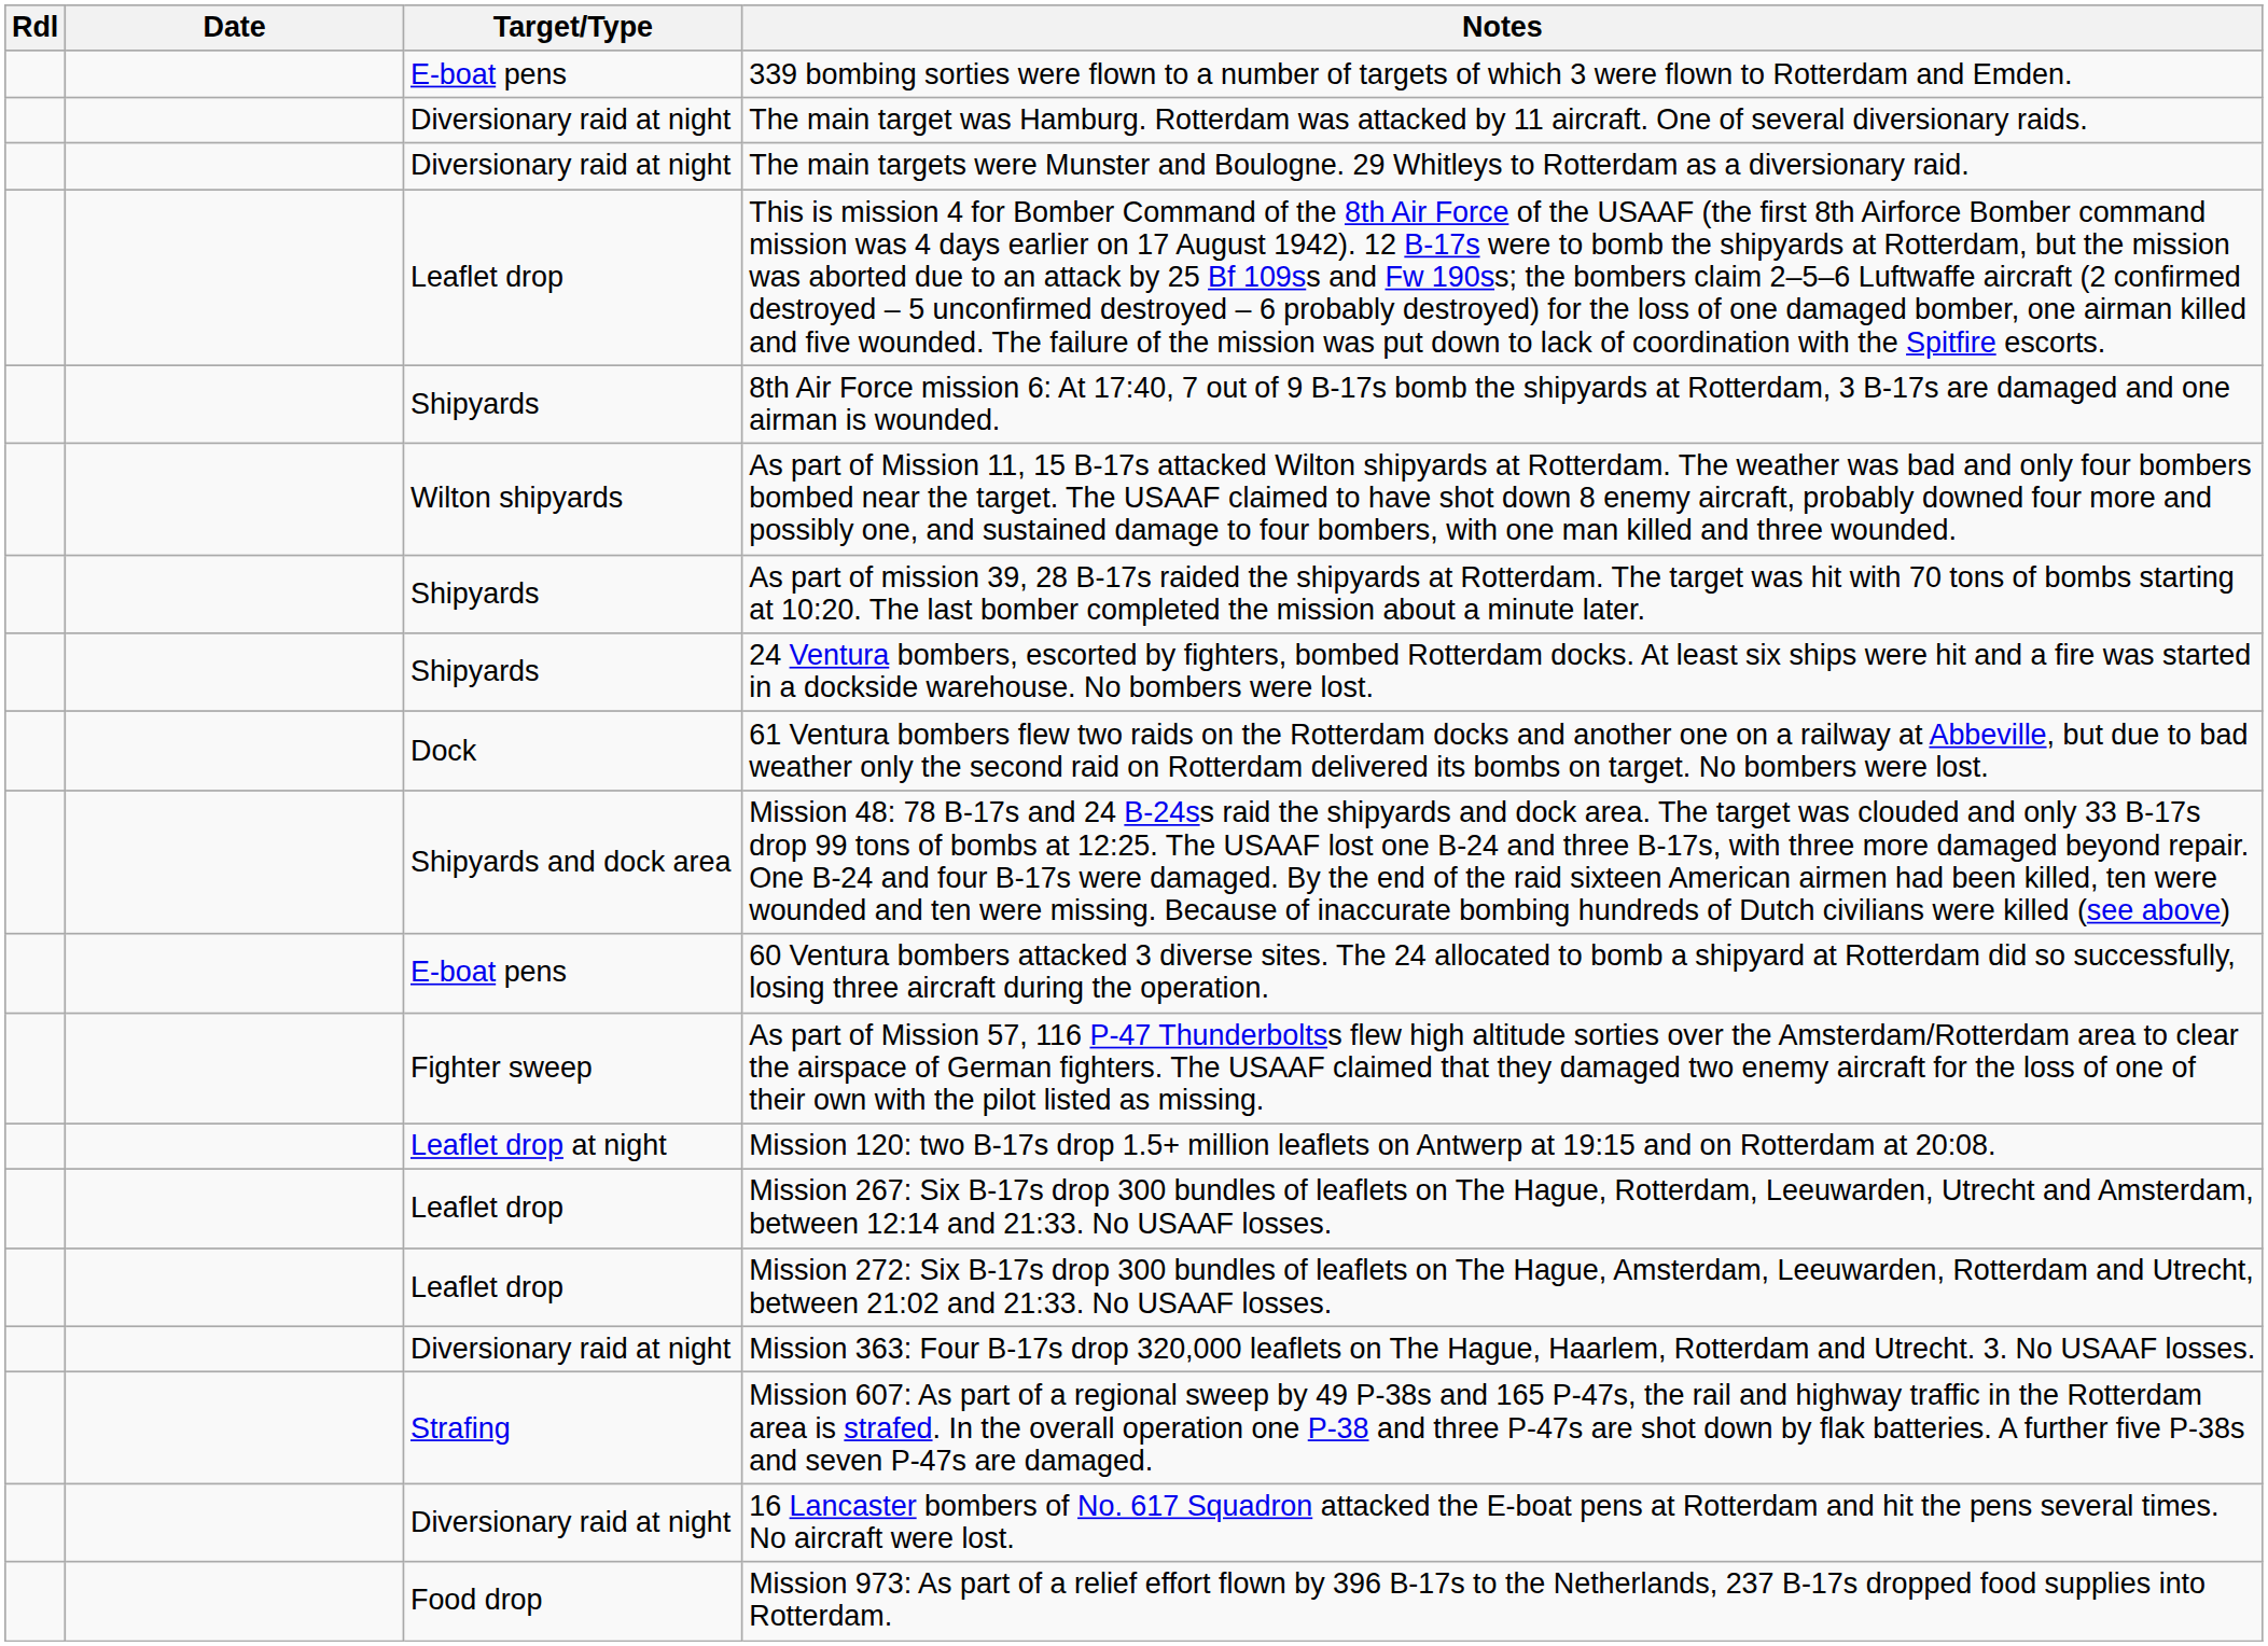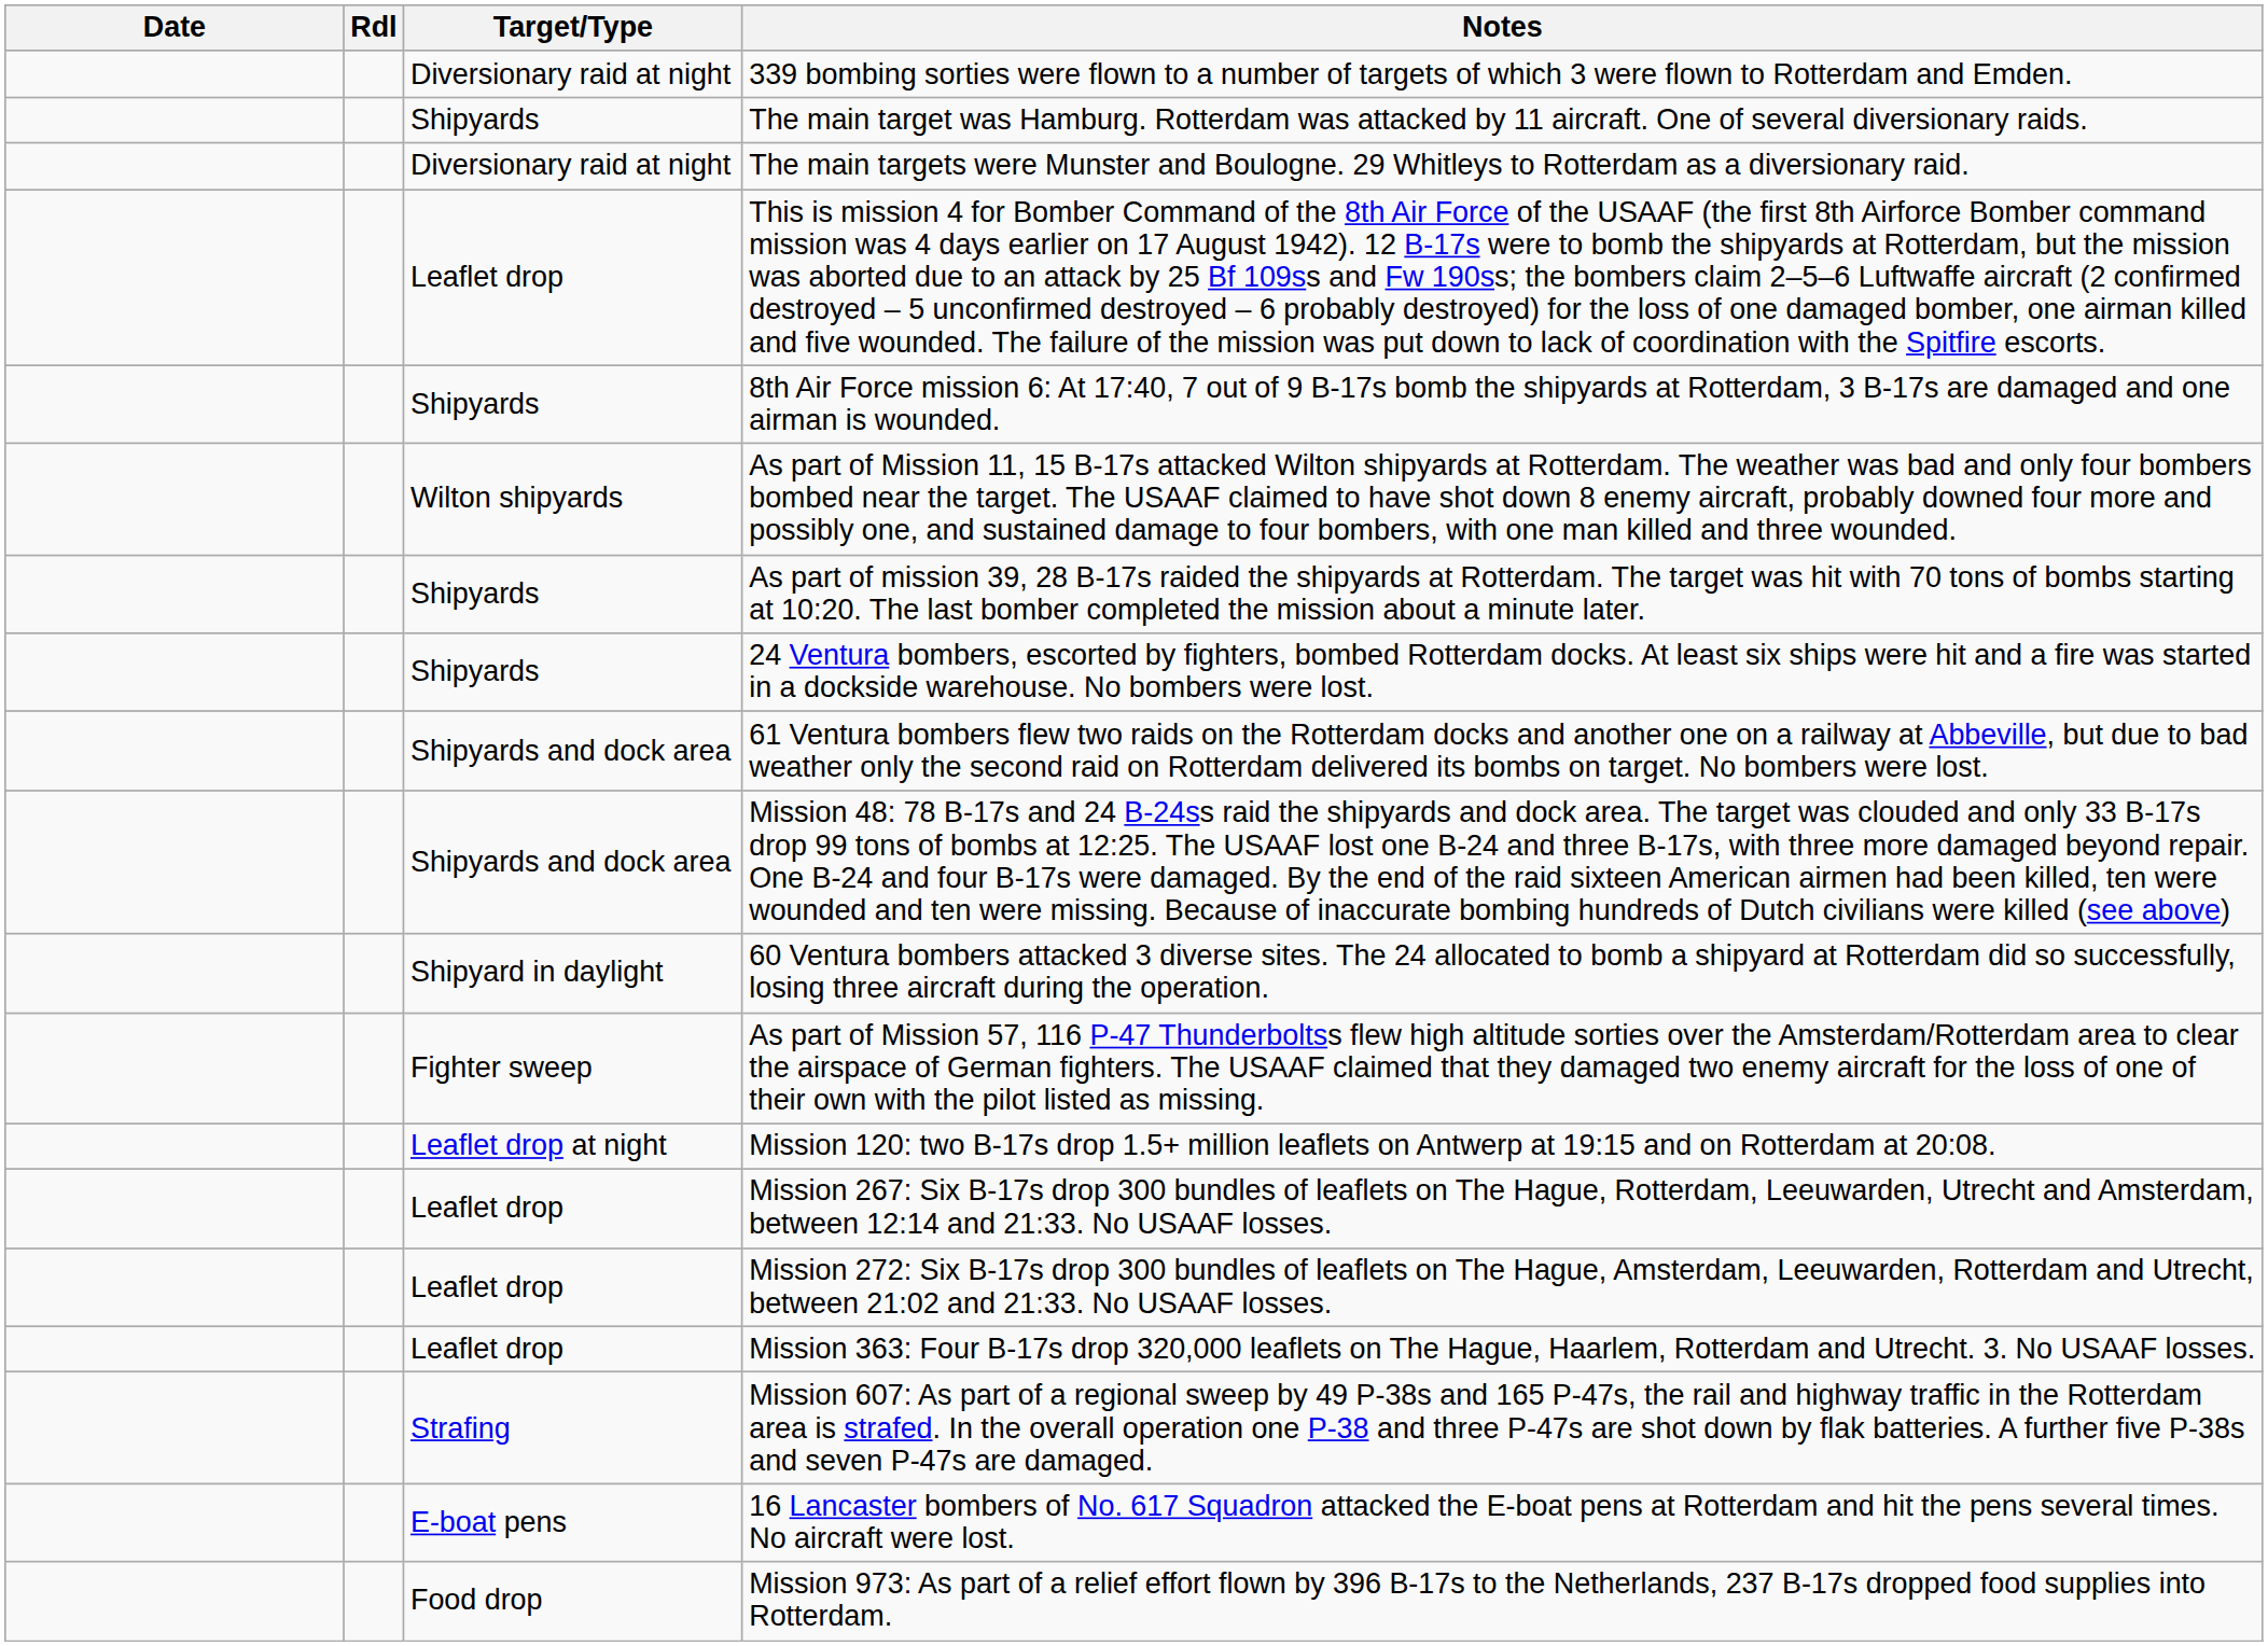columns swapped: Rdl <-> Date
row 2 | Target/Type: E-boat pens -> Diversionary raid at night
row 3 | Target/Type: Diversionary raid at night -> Shipyards
row 10 | Target/Type: Dock -> Shipyards and dock area
row 12 | Target/Type: E-boat pens -> Shipyard in daylight
row 17 | Target/Type: Diversionary raid at night -> Leaflet drop
row 19 | Target/Type: Diversionary raid at night -> E-boat pens
